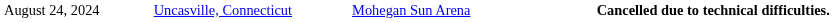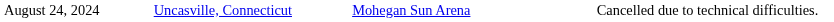August 24, 2024 | column 4: bold -> normal
